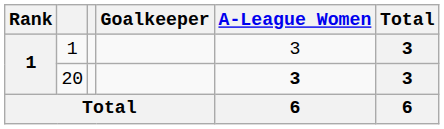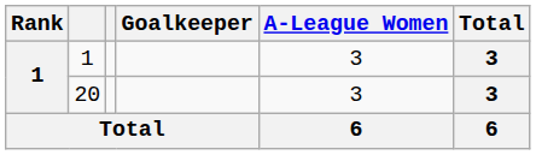20 | A-League Women: bold -> normal
